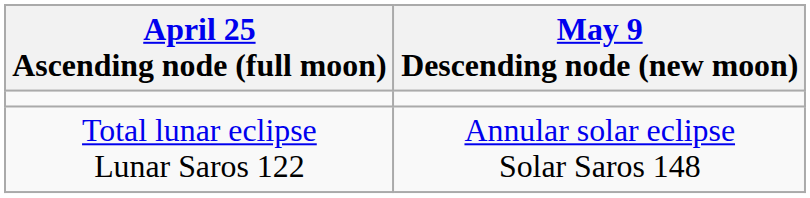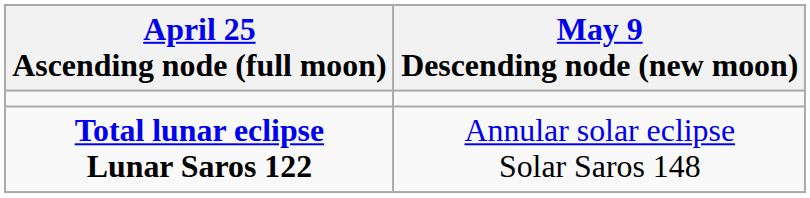row 3 | April 25 Ascending node (full moon): normal -> bold
